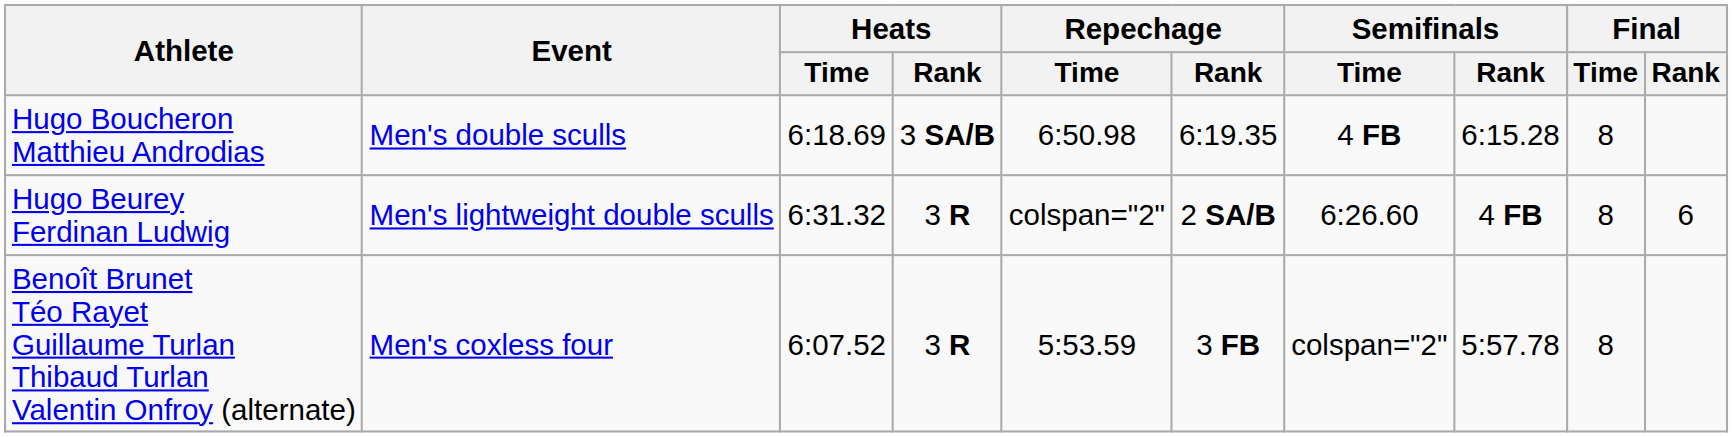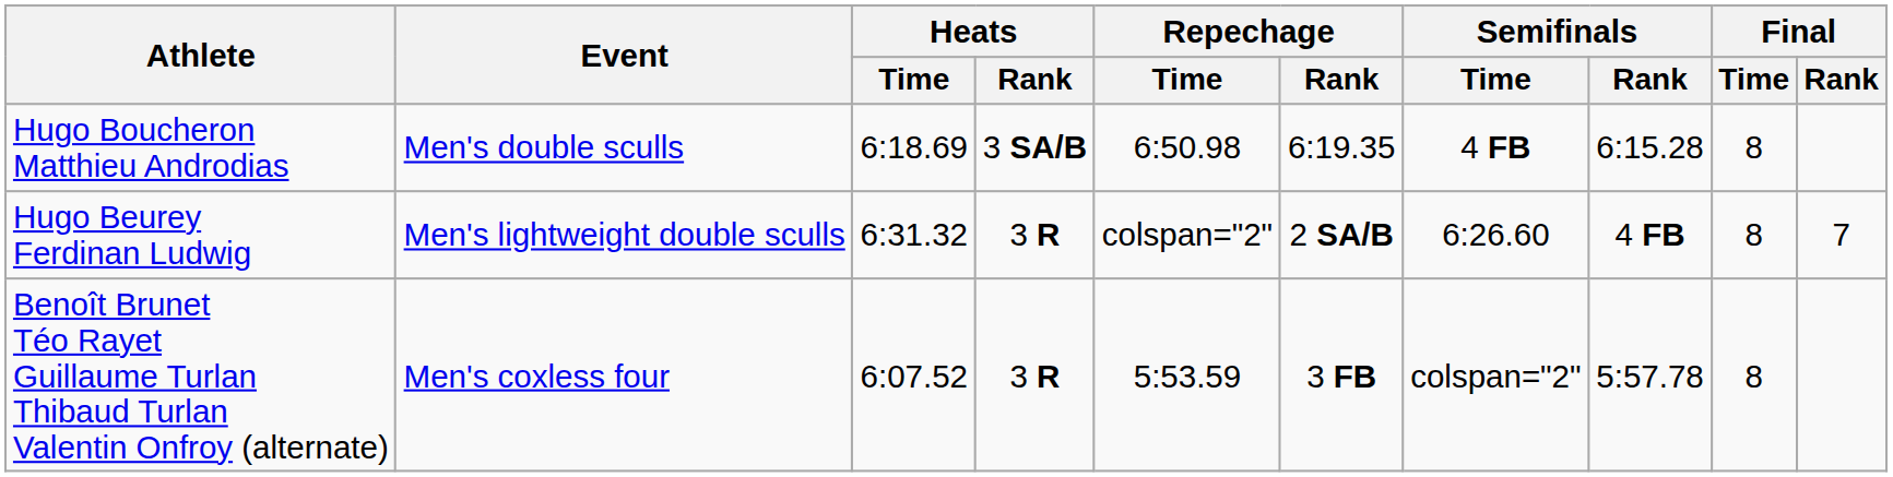Hugo Beurey Ferdinan Ludwig | Final / Rank: 6 -> 7
